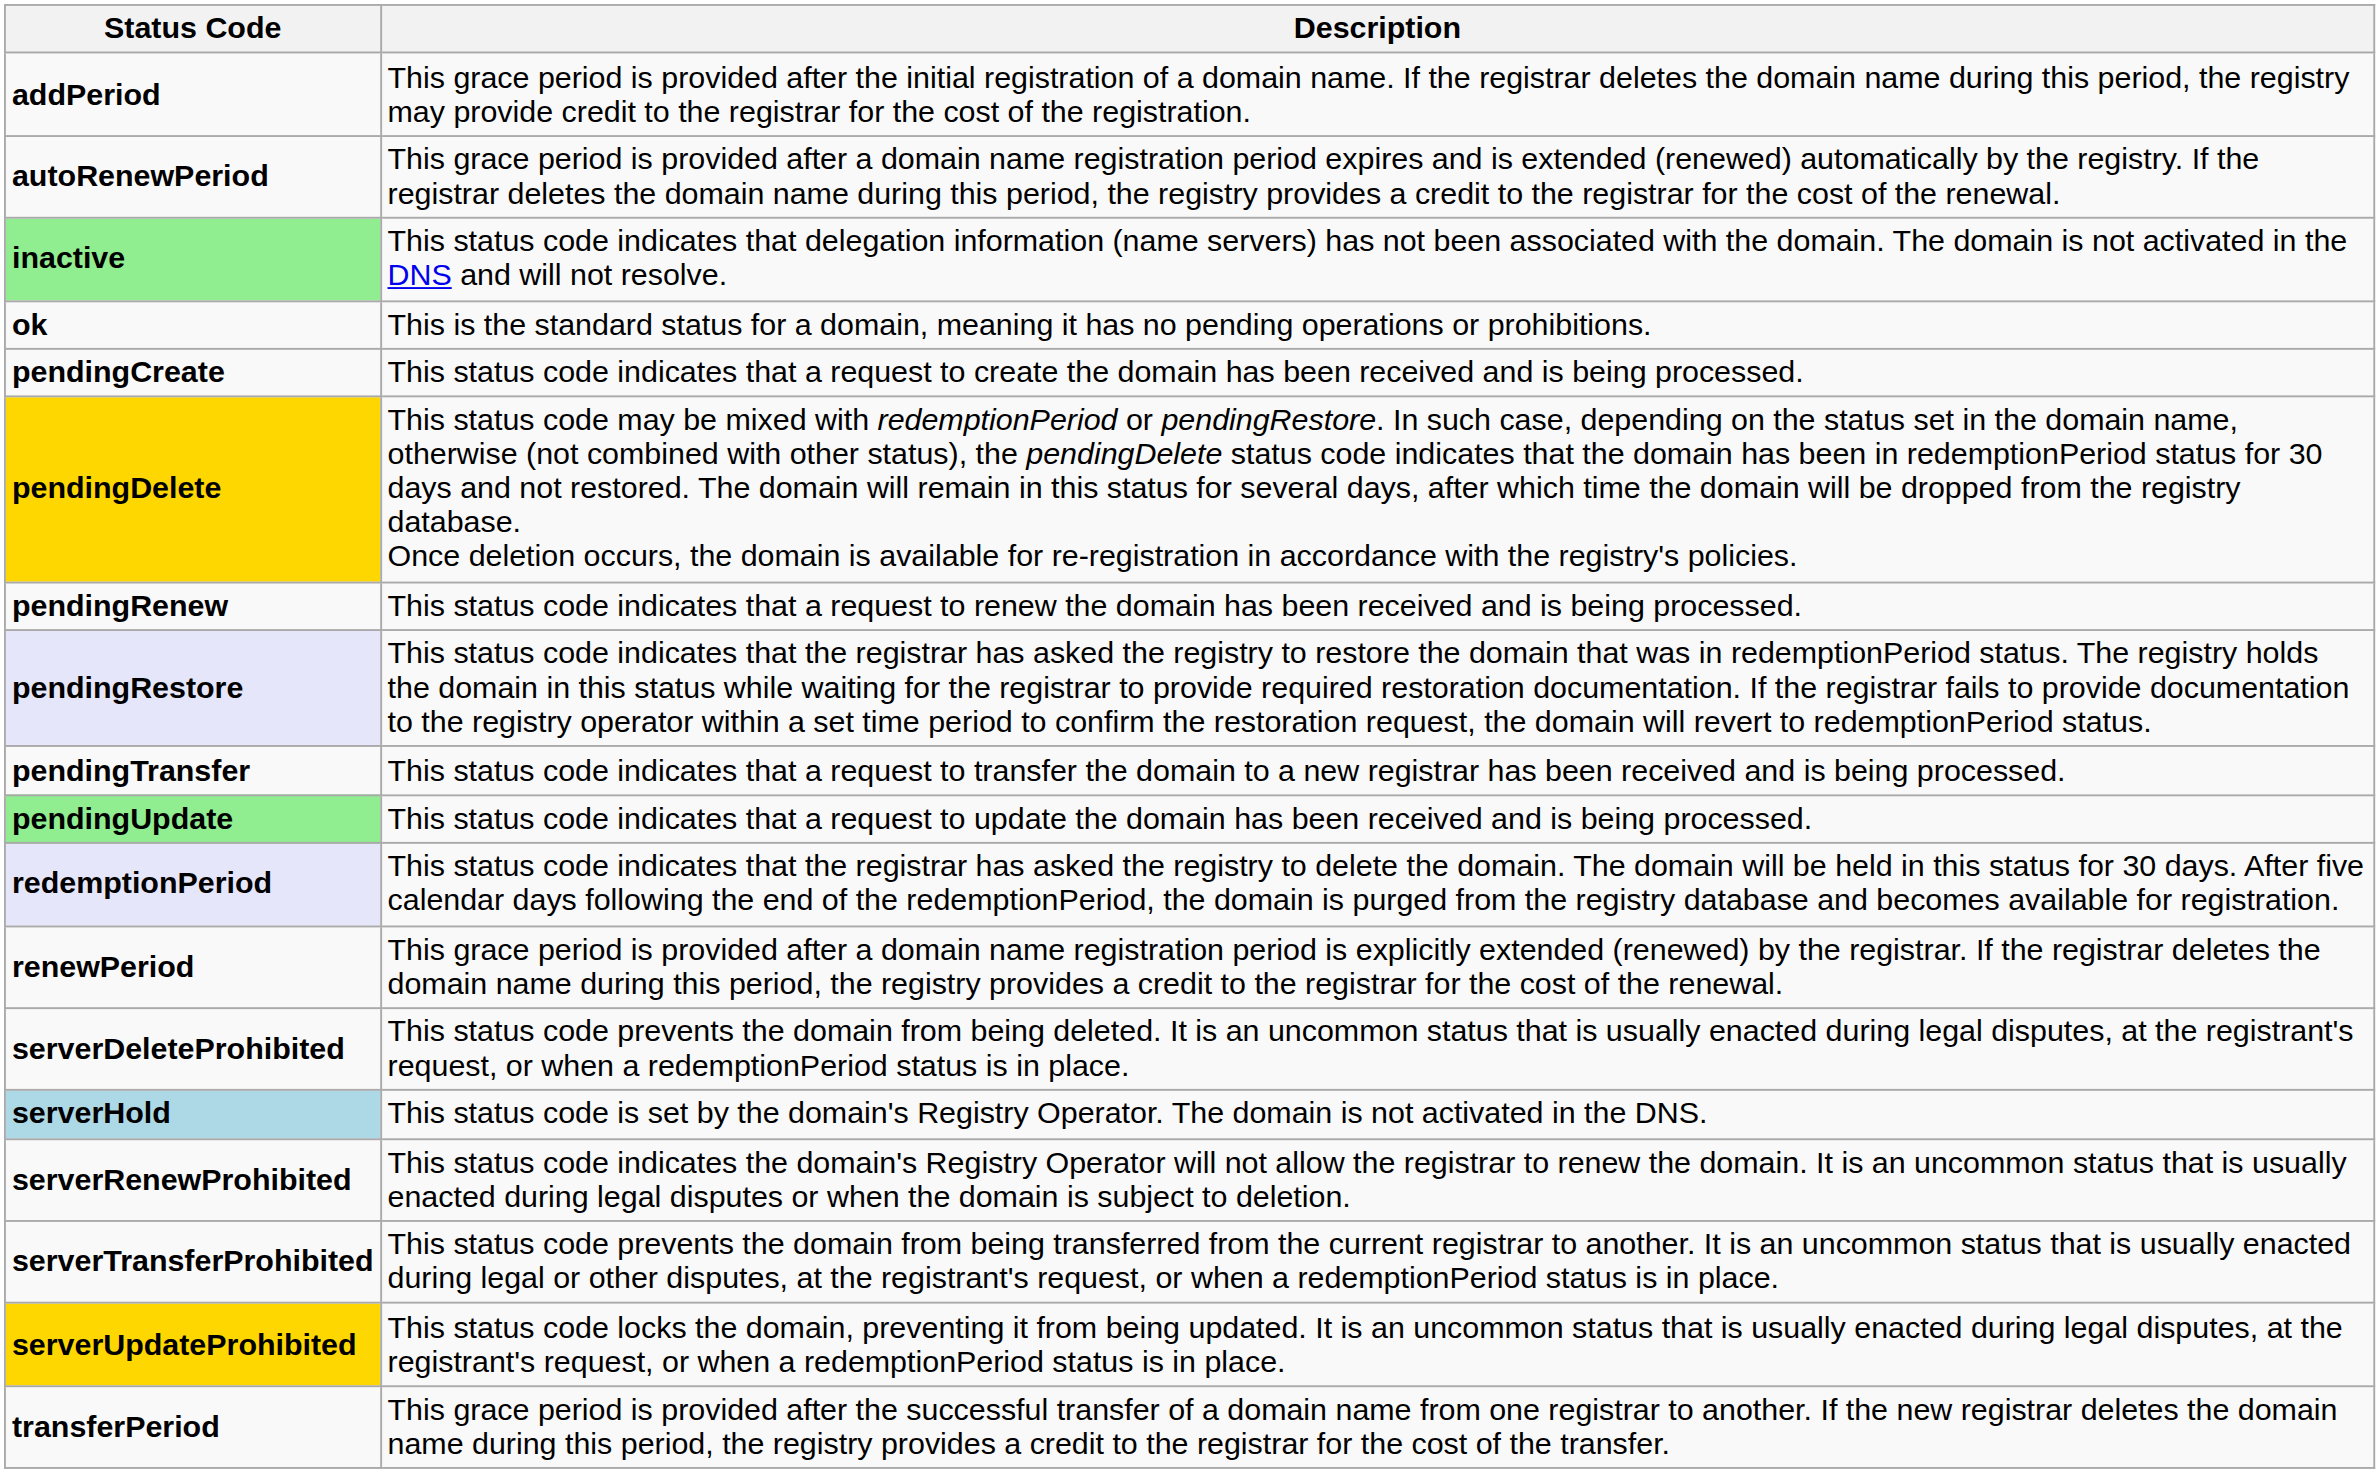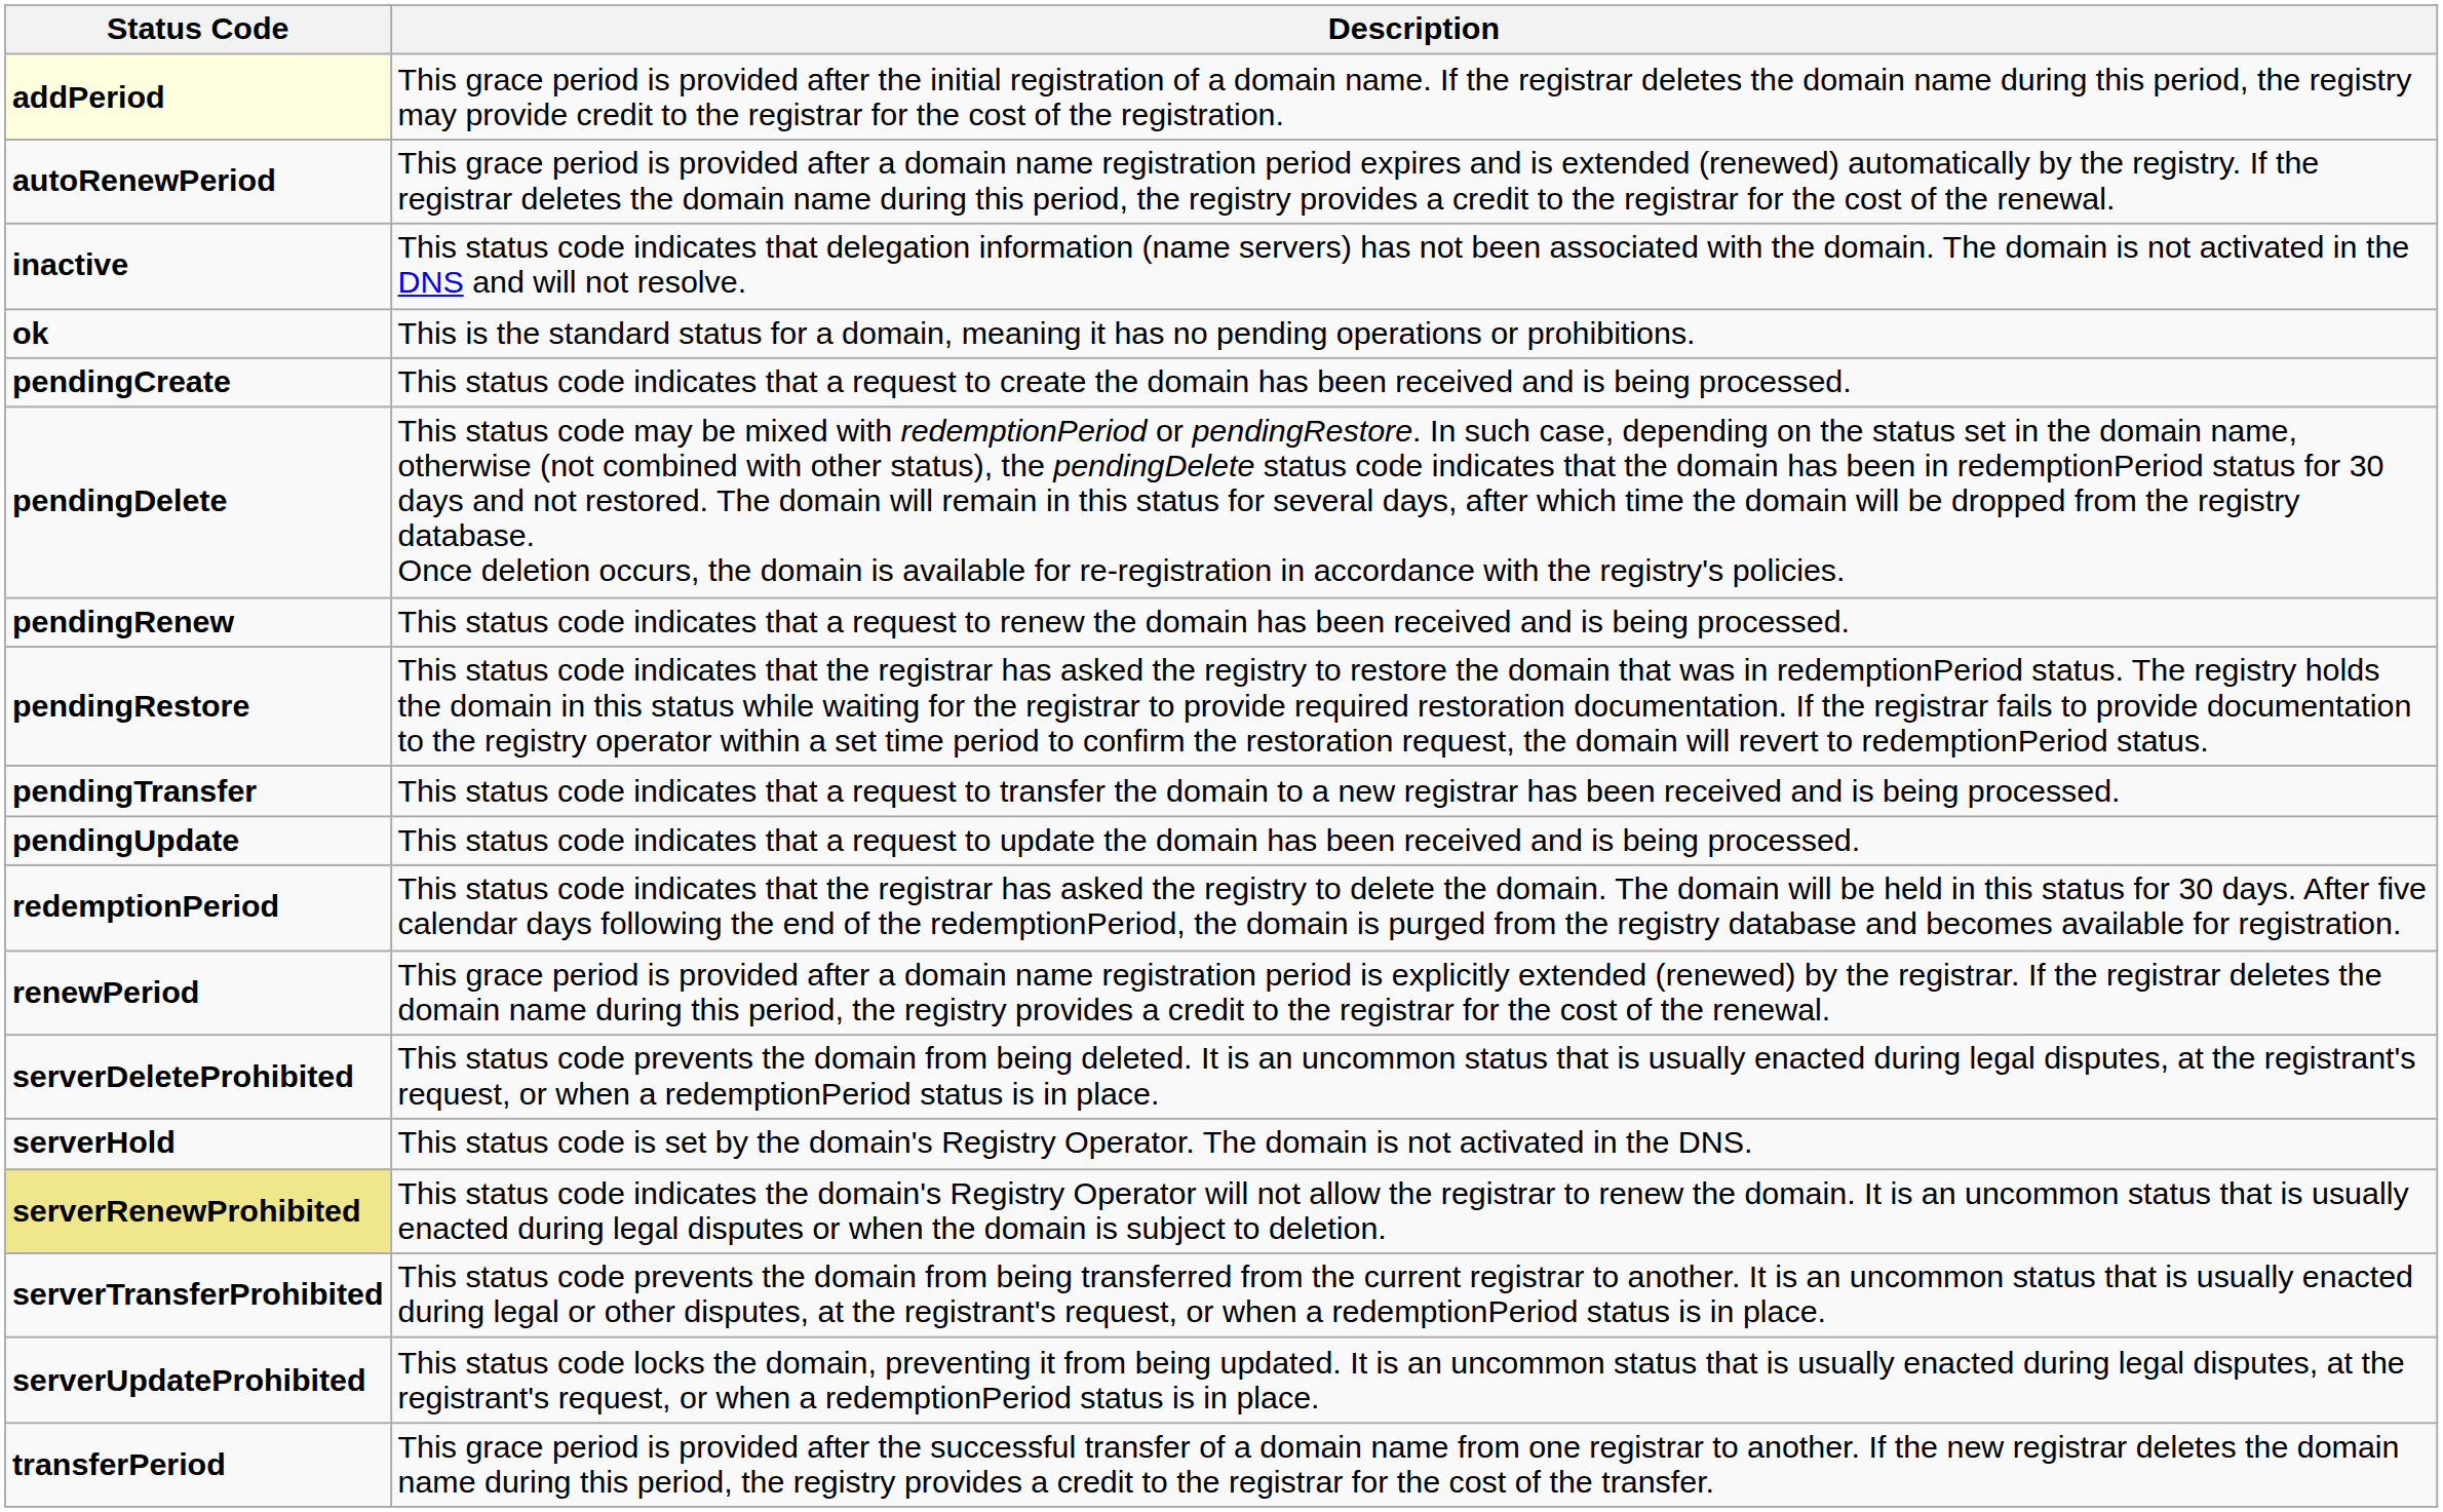addPeriod | Status Code: no background -> lightyellow background
inactive | Status Code: lightgreen background -> no background
pendingDelete | Status Code: gold background -> no background
pendingRestore | Status Code: lavender background -> no background
pendingUpdate | Status Code: lightgreen background -> no background
redemptionPeriod | Status Code: lavender background -> no background
serverHold | Status Code: lightblue background -> no background
serverRenewProhibited | Status Code: no background -> khaki background
serverUpdateProhibited | Status Code: gold background -> no background
